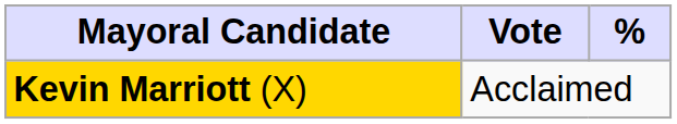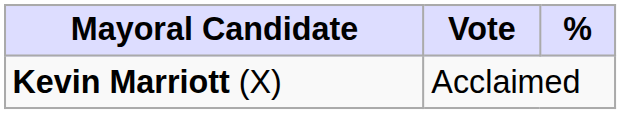Kevin Marriott (X) | Mayoral Candidate: gold background -> no background
